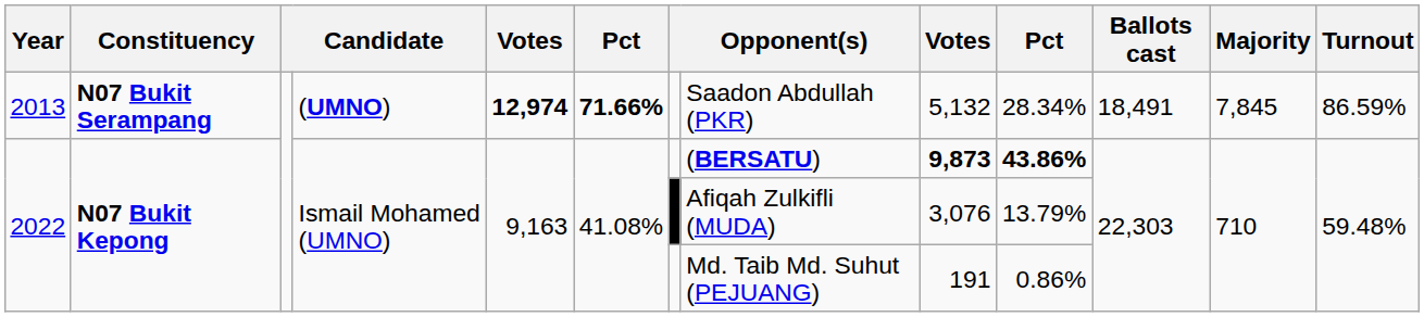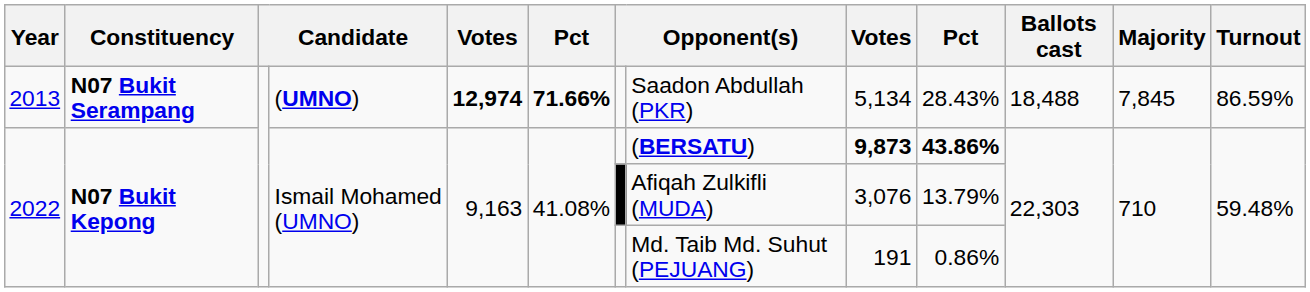2013 | column 9: 5,132 -> 5,134
2013 | column 10: 28.34% -> 28.43%
2013 | Ballots cast: 18,491 -> 18,488
